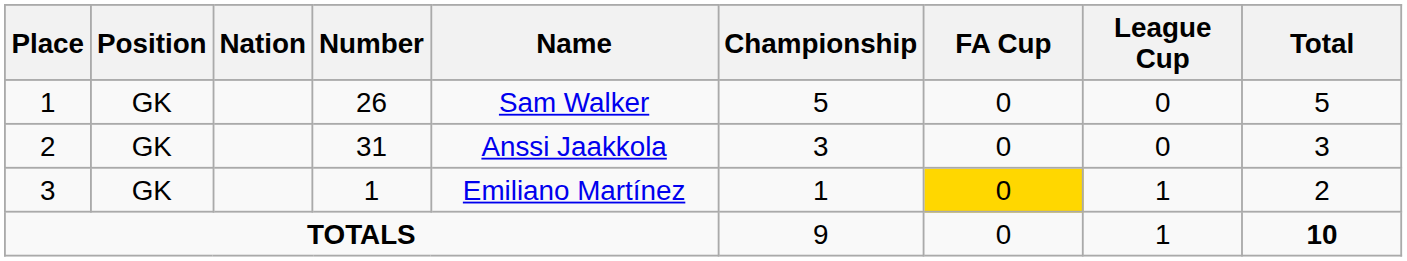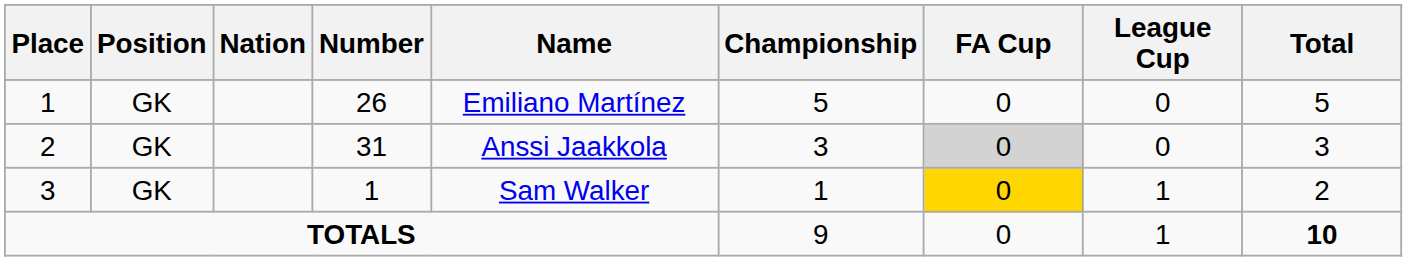row 2 | Name: Sam Walker -> Emiliano Martínez
row 3 | FA Cup: no background -> lightgrey background
row 4 | Name: Emiliano Martínez -> Sam Walker
